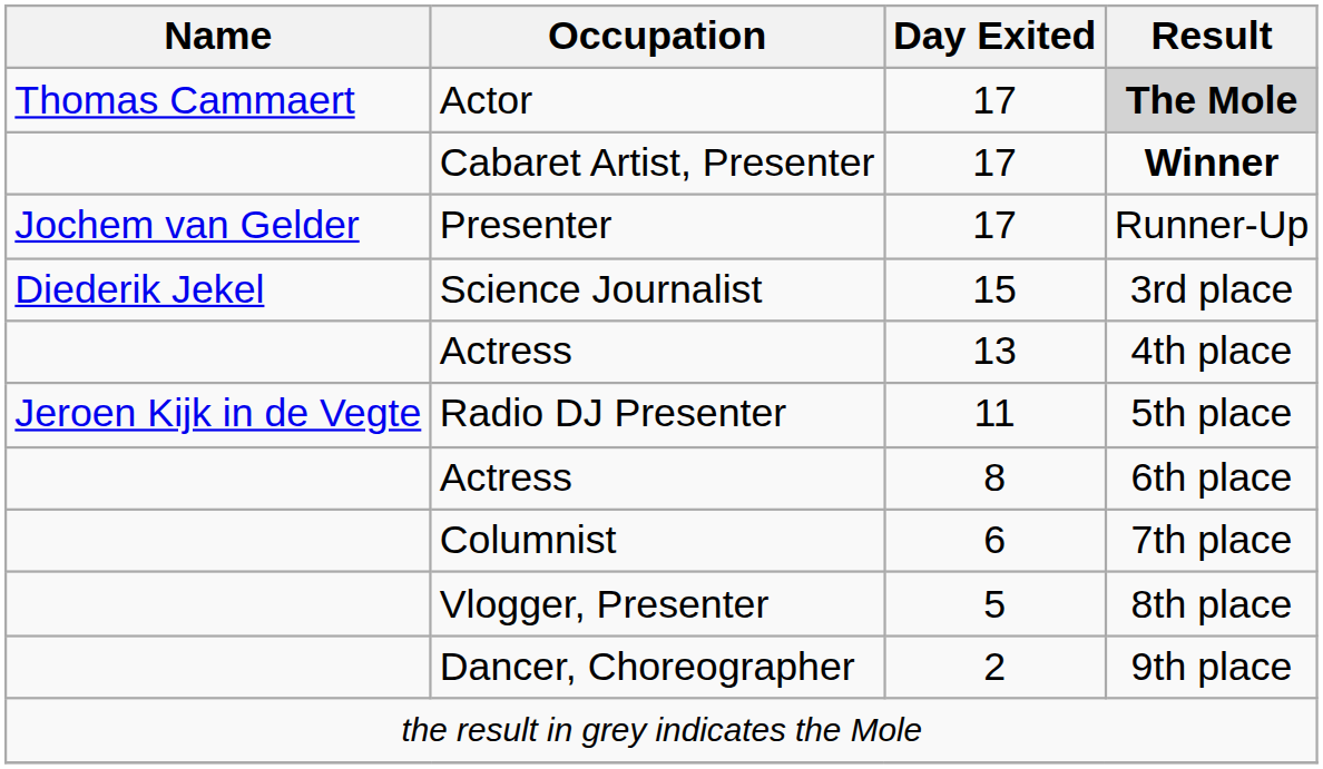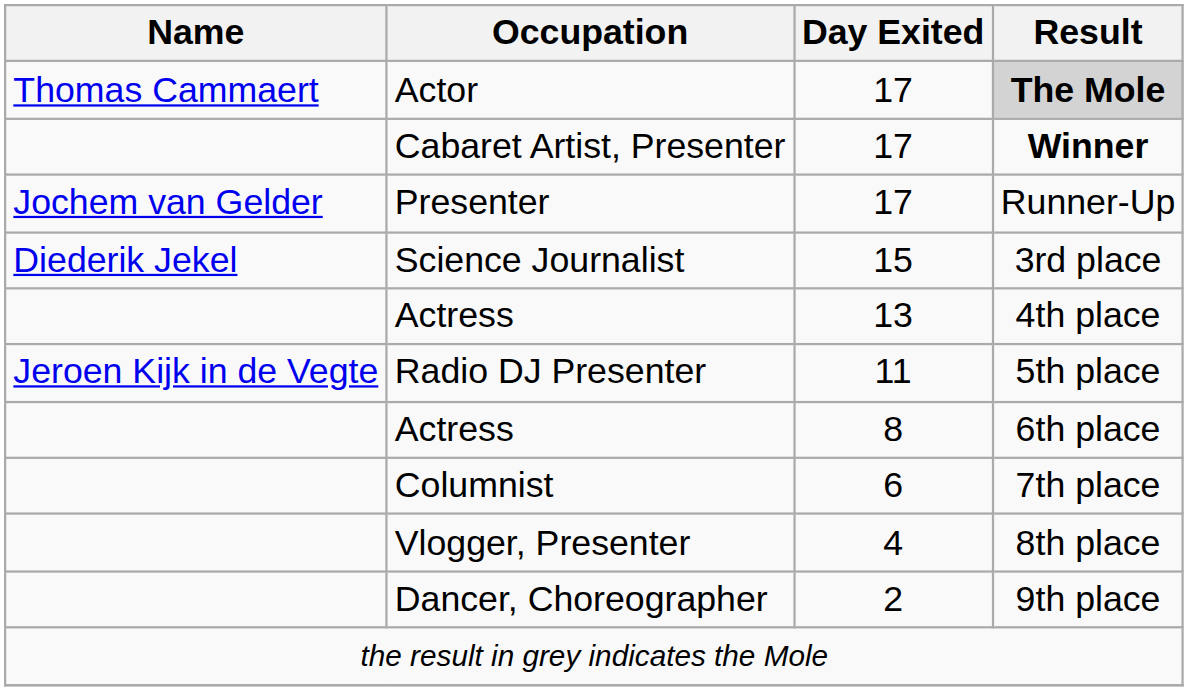8th place | Day Exited: 5 -> 4
